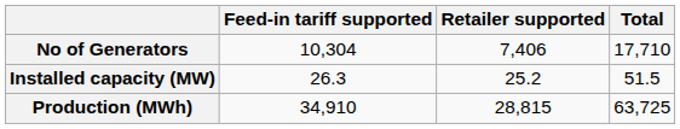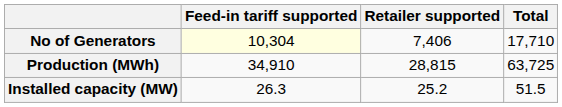No of Generators | Feed-in tariff supported: no background -> lightyellow background
rows swapped: Installed capacity (MW) <-> Production (MWh)
